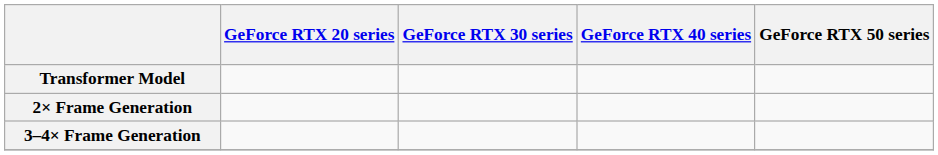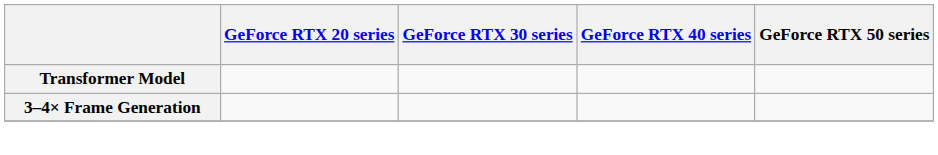- row: 2× Frame Generation
